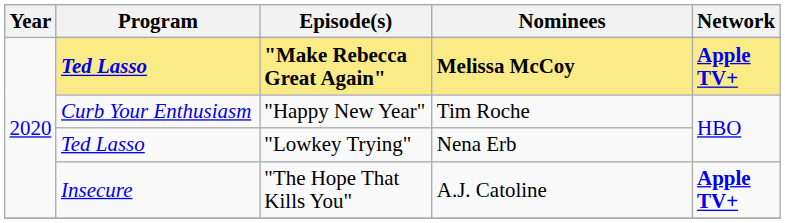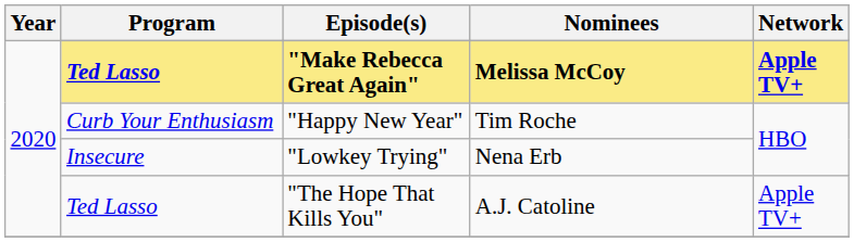"Lowkey Trying" | Program: Ted Lasso -> Insecure
"The Hope That Kills You" | Program: Insecure -> Ted Lasso
"The Hope That Kills You" | Network: bold -> normal
